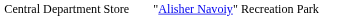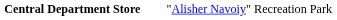Central Department Store | column 1: normal -> bold
